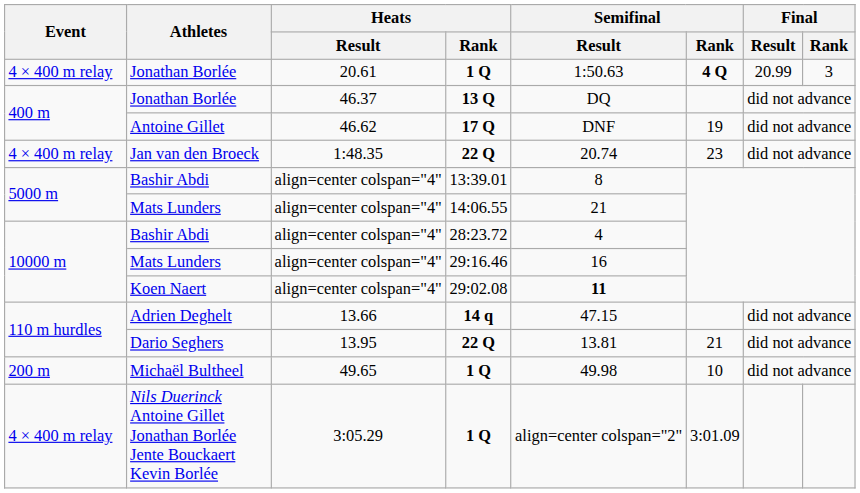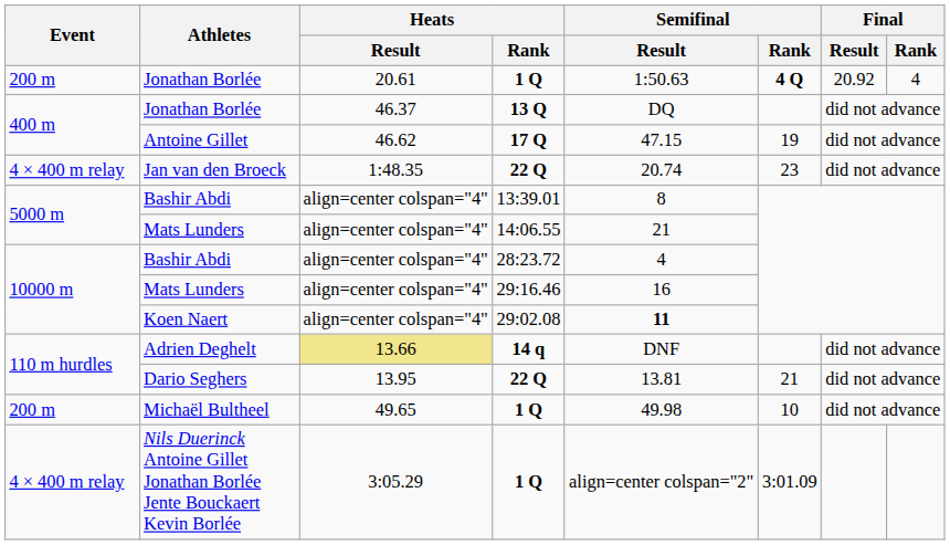Jonathan Borlée / 1 Q | Event: 4 × 400 m relay -> 200 m
Jonathan Borlée / 1 Q | Final / Result: 20.99 -> 20.92
Jonathan Borlée / 1 Q | Final / Rank: 3 -> 4
Antoine Gillet | Semifinal / Result: DNF -> 47.15
Adrien Deghelt | Heats / Result: no background -> khaki background
Adrien Deghelt | Semifinal / Result: 47.15 -> DNF
